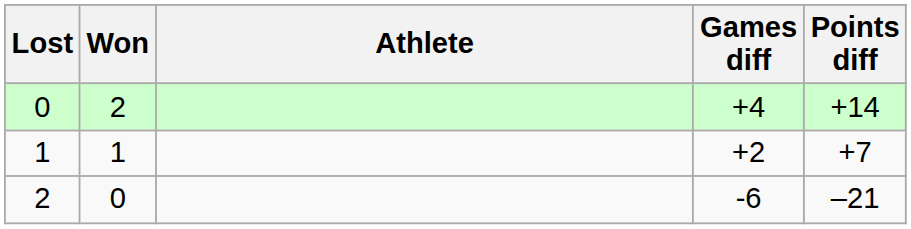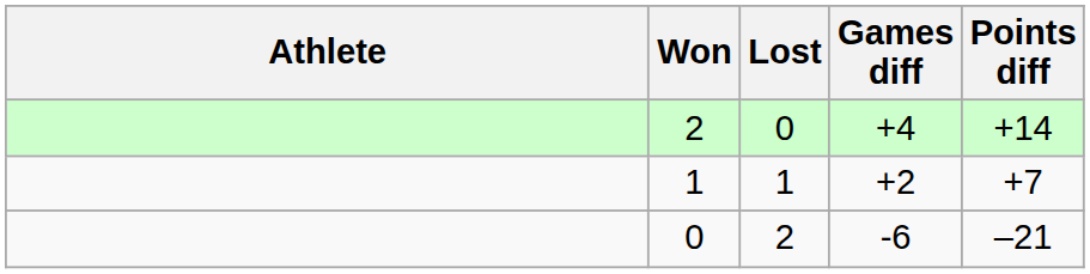columns swapped: Athlete <-> Lost
